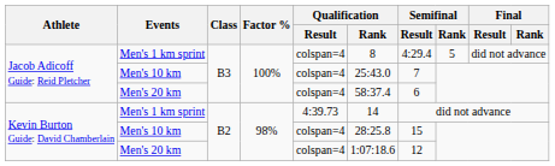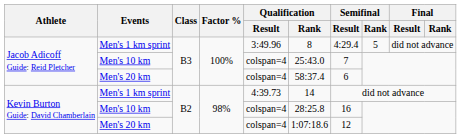Jacob Adicoff Guide: Reid Pletcher / Men's 1 km sprint | Qualification / Result: colspan=4 -> 3:49.96
Kevin Burton Guide: David Chamberlain / Men's 10 km | Semifinal / Result: 15 -> 16
